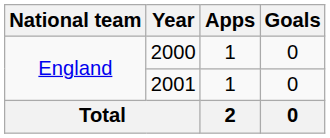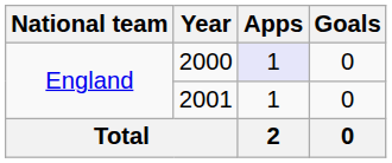2000 | Apps: no background -> lavender background
